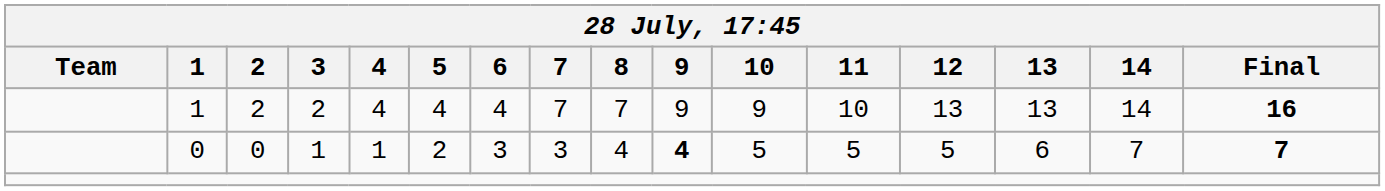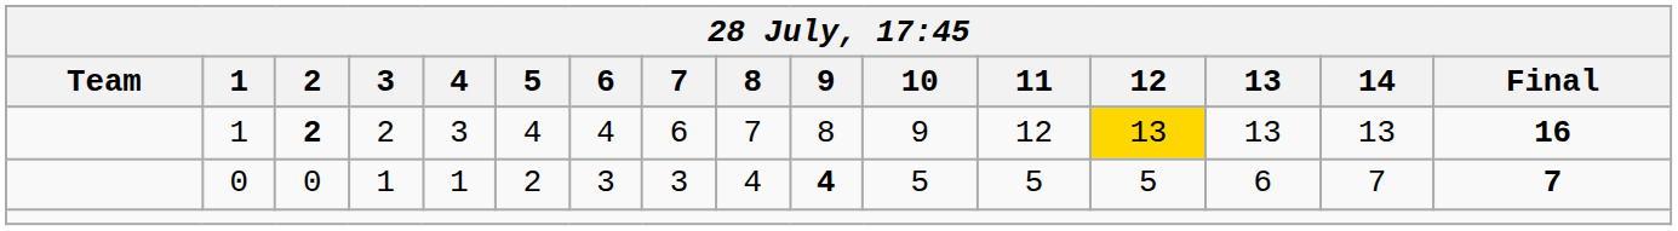row 3 | 2: normal -> bold
row 3 | 4: 4 -> 3
row 3 | 7: 7 -> 6
row 3 | 9: 9 -> 8
row 3 | 11: 10 -> 12
row 3 | 12: no background -> gold background
row 3 | 14: 14 -> 13
